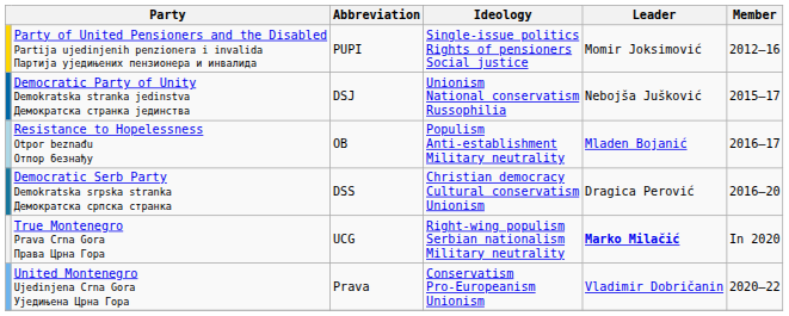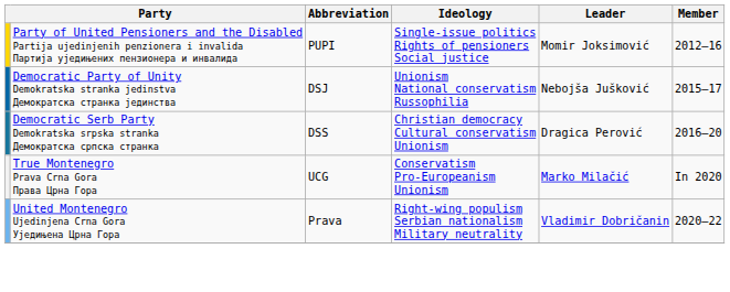- row: Resistance to Hopelessness Otpor beznađu Отпор безнађу | OB | Populism Anti-establishment Military neutrality | Mladen Bojanić | 2016–17
True Montenegro Prava Crna Gora Права Црна Гора | Ideology: Right-wing populism Serbian nationalism Military neutrality -> Conservatism Pro-Europeanism Unionism
True Montenegro Prava Crna Gora Права Црна Гора | Leader: bold -> normal
United Montenegro Ujedinjena Crna Gora Уједињена Црна Гора | Ideology: Conservatism Pro-Europeanism Unionism -> Right-wing populism Serbian nationalism Military neutrality
